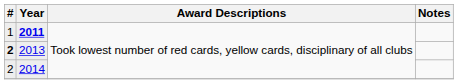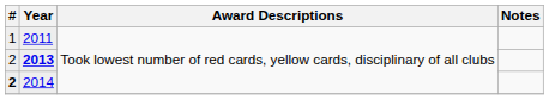row 2 | Year: bold -> normal
row 3 | #: bold -> normal
row 3 | Year: normal -> bold
row 4 | #: normal -> bold
